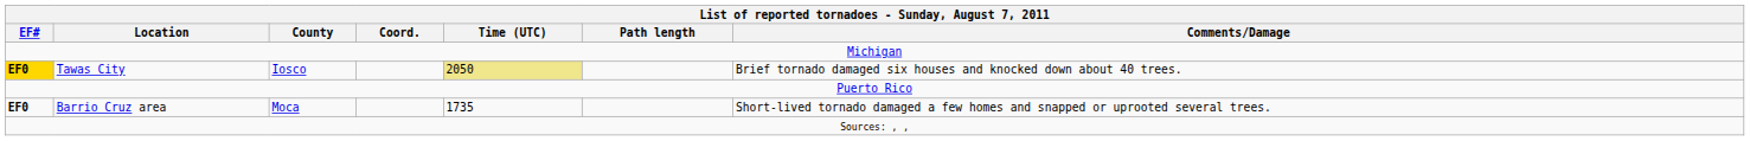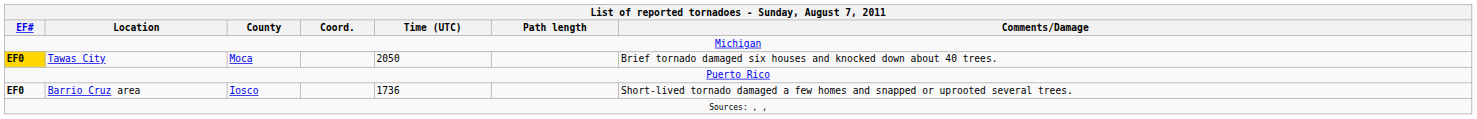Tawas City | County: Iosco -> Moca
Tawas City | Time (UTC): khaki background -> no background
Barrio Cruz area | County: Moca -> Iosco
Barrio Cruz area | Time (UTC): 1735 -> 1736
